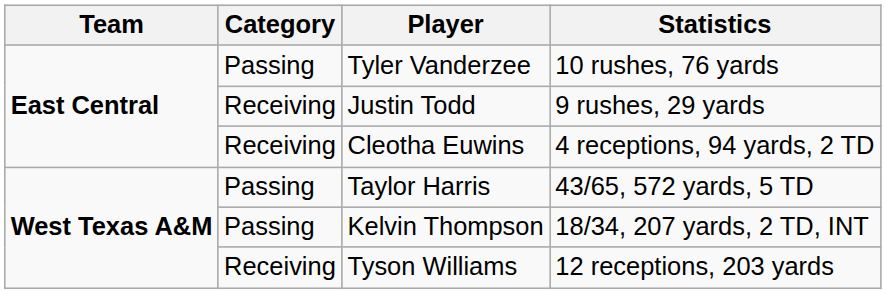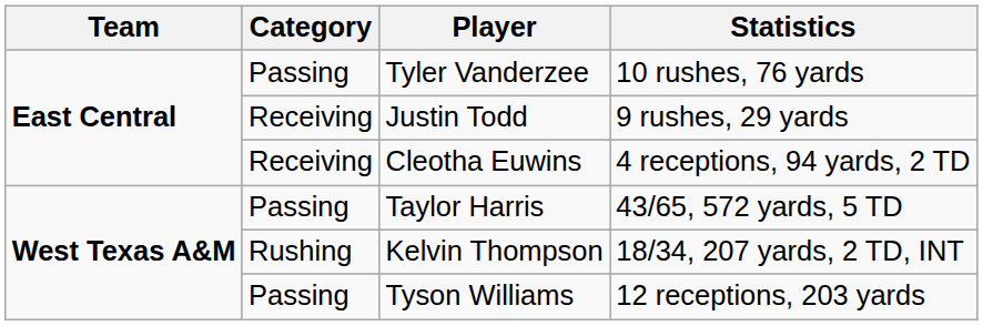Kelvin Thompson | Category: Passing -> Rushing
Tyson Williams | Category: Receiving -> Passing
